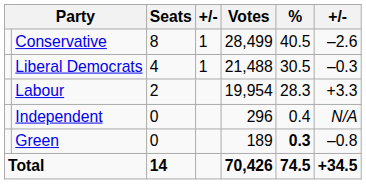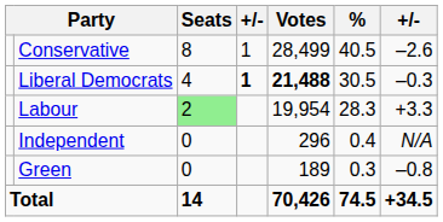Liberal Democrats | column 4: normal -> bold
Liberal Democrats | Votes: normal -> bold
Labour | Seats: no background -> lightgreen background
Green | %: bold -> normal
